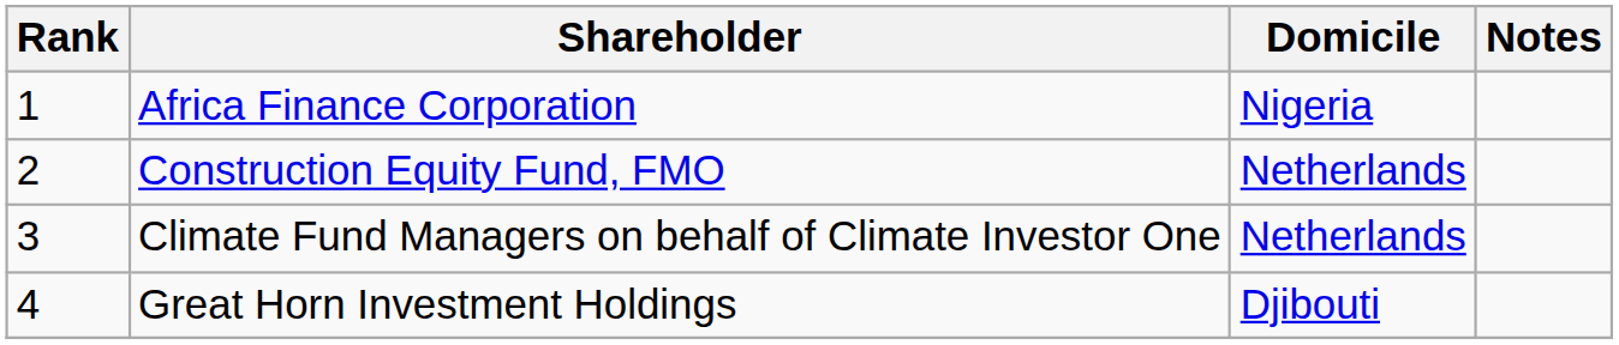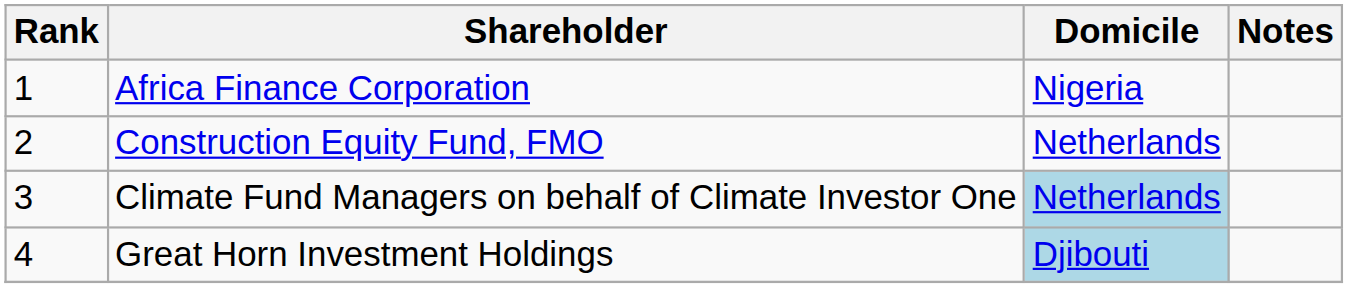Climate Fund Managers on behalf of Climate Investor One | Domicile: no background -> lightblue background
Great Horn Investment Holdings | Domicile: no background -> lightblue background
